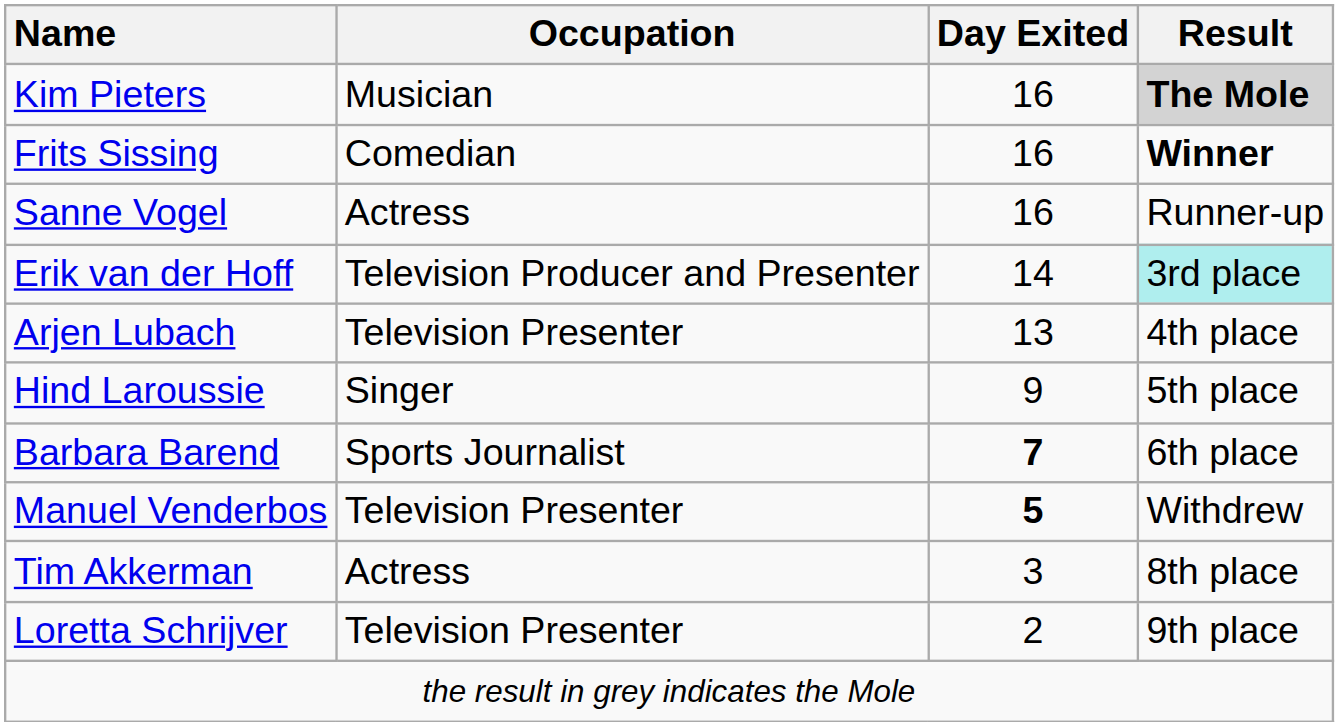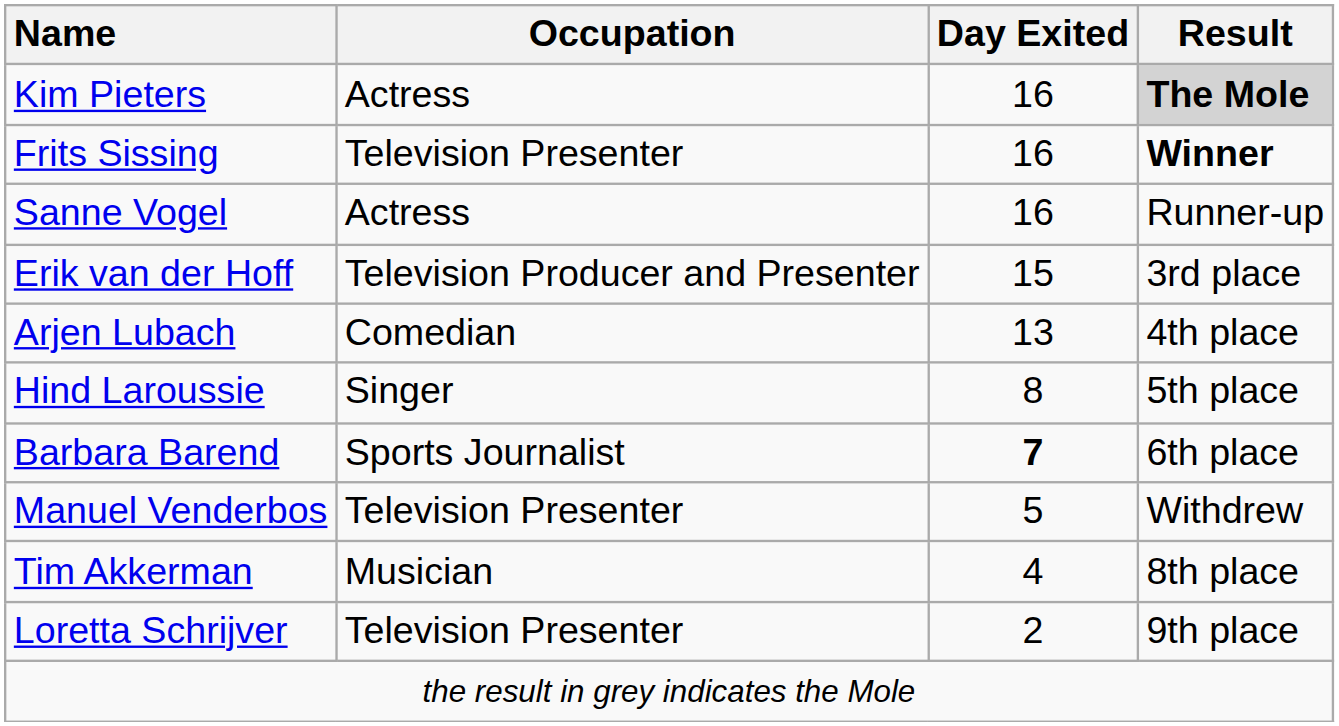Kim Pieters | Occupation: Musician -> Actress
Frits Sissing | Occupation: Comedian -> Television Presenter
Erik van der Hoff | Day Exited: 14 -> 15
Erik van der Hoff | Result: paleturquoise background -> no background
Arjen Lubach | Occupation: Television Presenter -> Comedian
Hind Laroussie | Day Exited: 9 -> 8
Manuel Venderbos | Day Exited: bold -> normal
Tim Akkerman | Occupation: Actress -> Musician
Tim Akkerman | Day Exited: 3 -> 4
